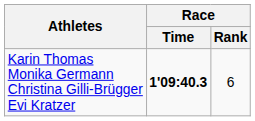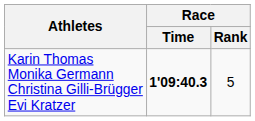row 3 | Race / Rank: 6 -> 5
